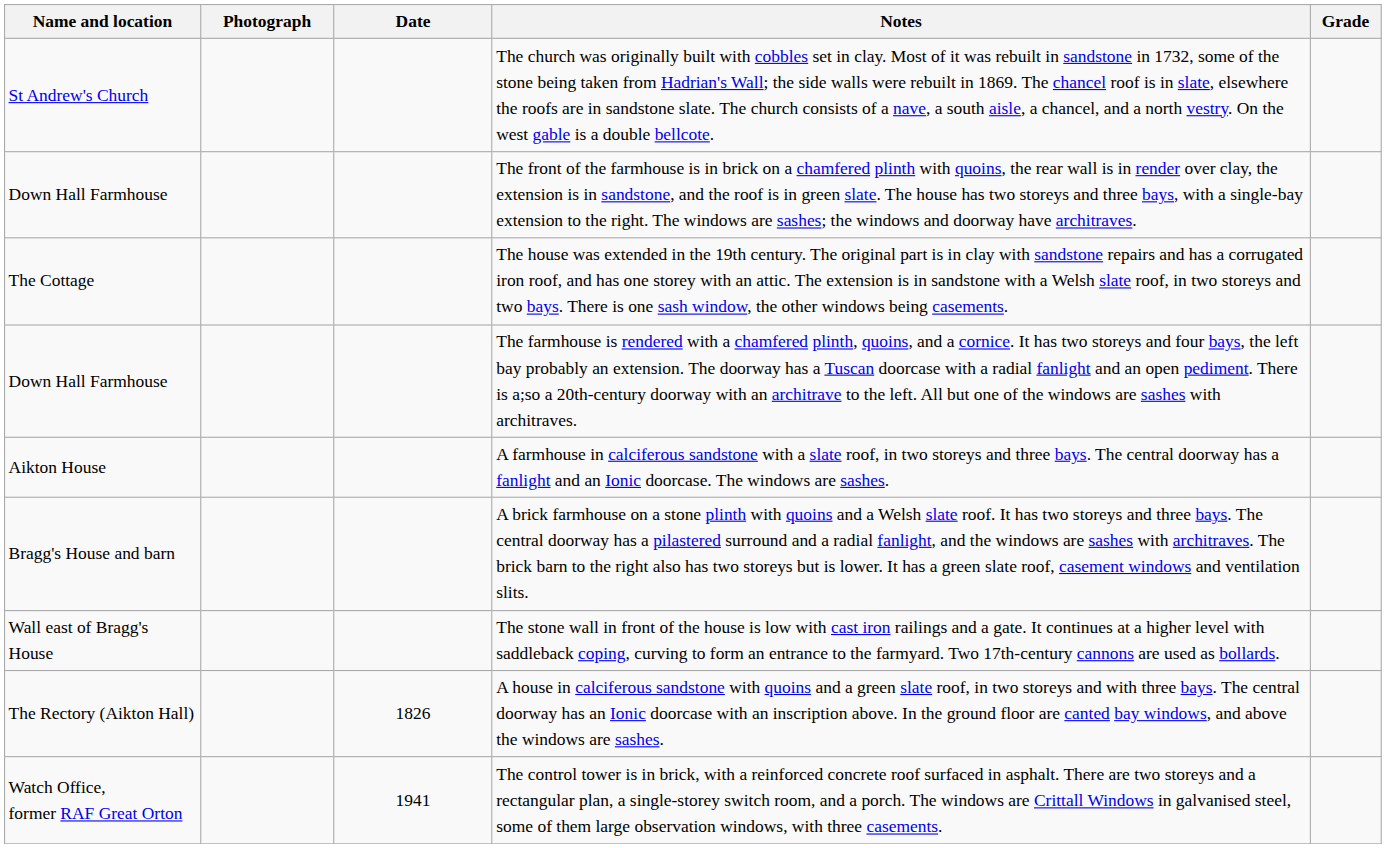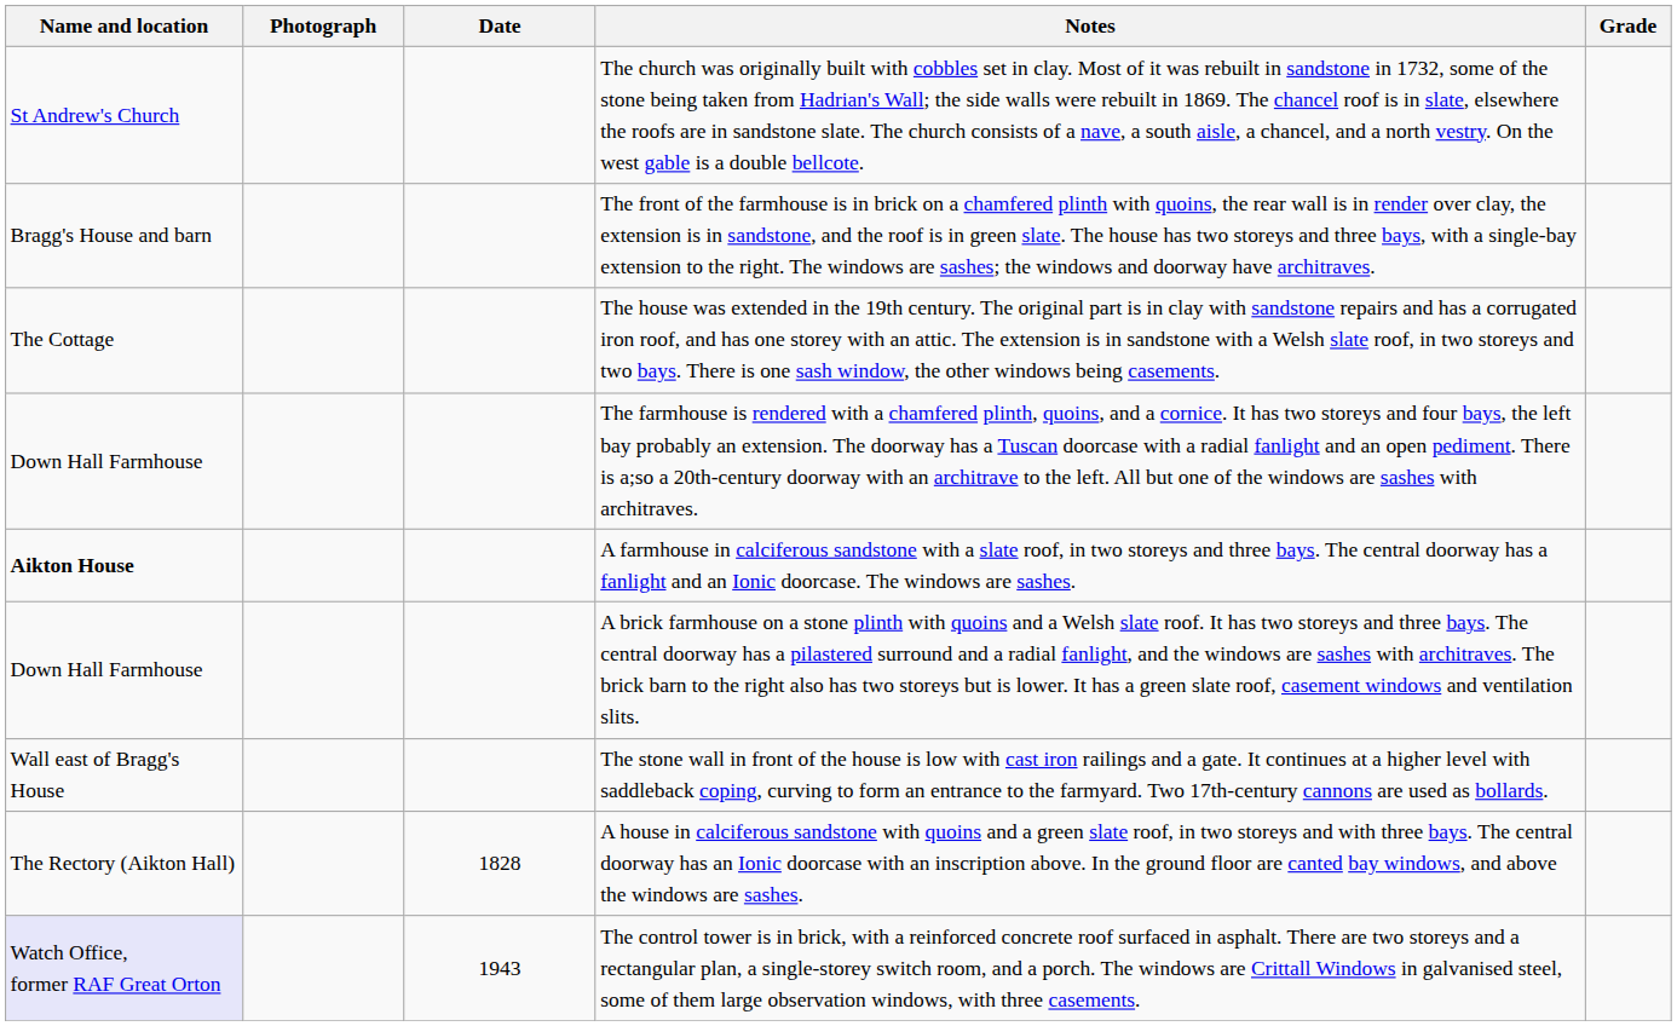row 3 | Name and location: Down Hall Farmhouse -> Bragg's House and barn
row 6 | Name and location: normal -> bold
row 7 | Name and location: Bragg's House and barn -> Down Hall Farmhouse
row 9 | Date: 1826 -> 1828
row 10 | Name and location: no background -> lavender background
row 10 | Date: 1941 -> 1943
